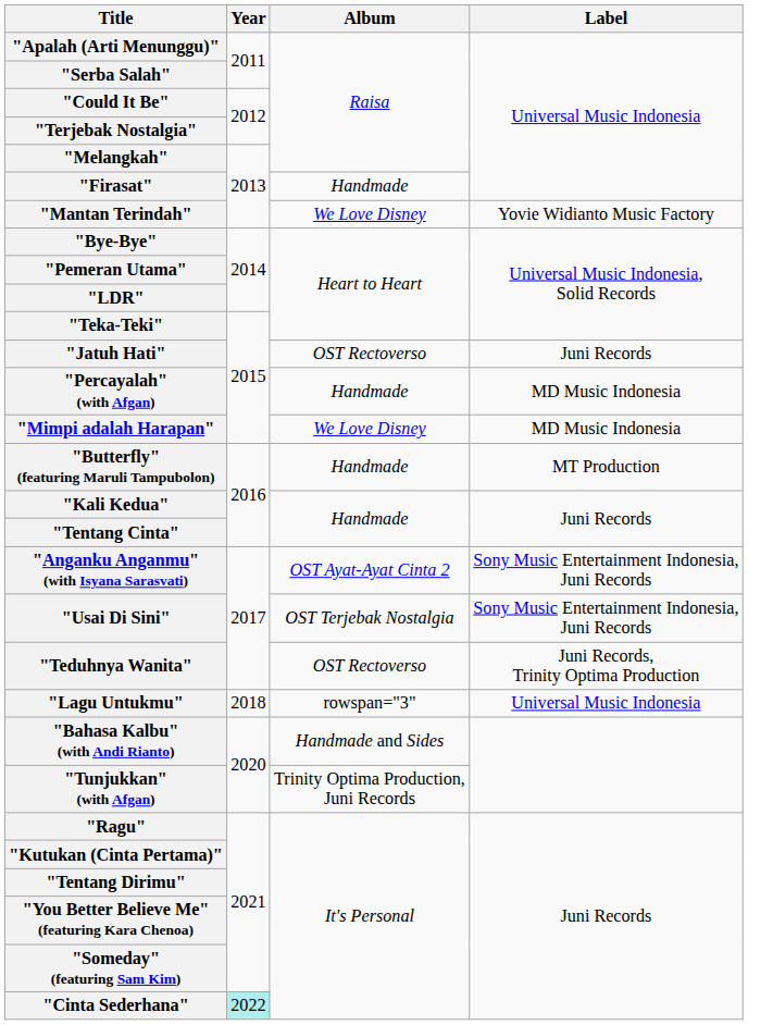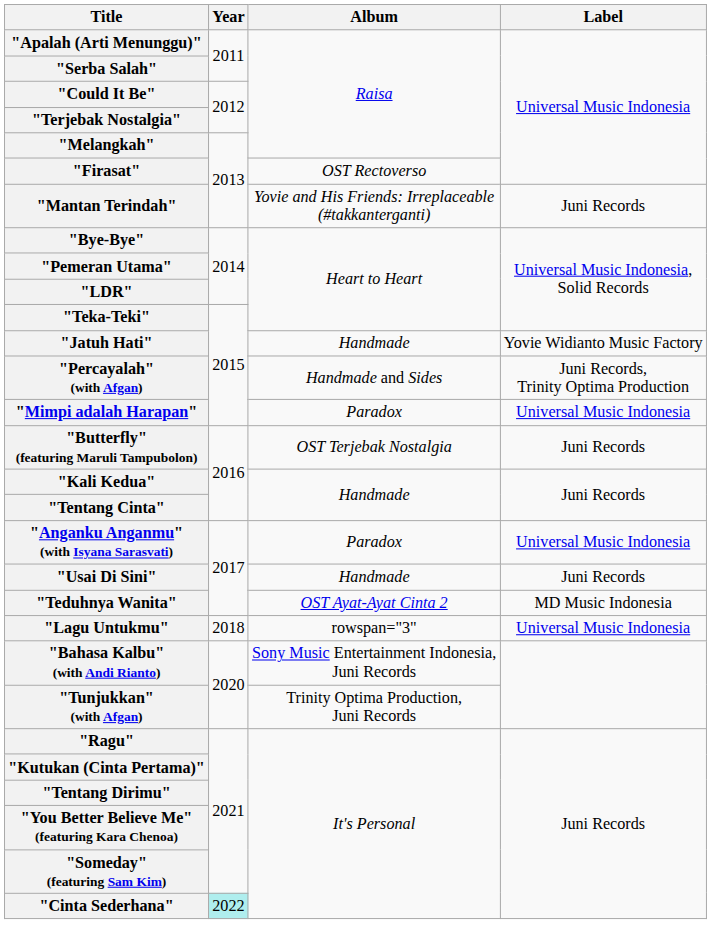"Firasat" | Album: Handmade -> OST Rectoverso
"Mantan Terindah" | Album: We Love Disney -> Yovie and His Friends: Irreplaceable (#takkanterganti)
"Mantan Terindah" | Label: Yovie Widianto Music Factory -> Juni Records
"Jatuh Hati" | Album: OST Rectoverso -> Handmade
"Jatuh Hati" | Label: Juni Records -> Yovie Widianto Music Factory
"Percayalah" (with Afgan) | Album: Handmade -> Handmade and Sides
"Percayalah" (with Afgan) | Label: MD Music Indonesia -> Juni Records, Trinity Optima Production
"Mimpi adalah Harapan" | Album: We Love Disney -> Paradox
"Mimpi adalah Harapan" | Label: MD Music Indonesia -> Universal Music Indonesia
"Butterfly" (featuring Maruli Tampubolon) | Album: Handmade -> OST Terjebak Nostalgia
"Butterfly" (featuring Maruli Tampubolon) | Label: MT Production -> Juni Records
"Anganku Anganmu" (with Isyana Sarasvati) | Album: OST Ayat-Ayat Cinta 2 -> Paradox
"Anganku Anganmu" (with Isyana Sarasvati) | Label: Sony Music Entertainment Indonesia, Juni Records -> Universal Music Indonesia
"Usai Di Sini" | Album: OST Terjebak Nostalgia -> Handmade
"Usai Di Sini" | Label: Sony Music Entertainment Indonesia, Juni Records -> Juni Records
"Teduhnya Wanita" | Album: OST Rectoverso -> OST Ayat-Ayat Cinta 2
"Teduhnya Wanita" | Label: Juni Records, Trinity Optima Production -> MD Music Indonesia
"Bahasa Kalbu" (with Andi Rianto) | Album: Handmade and Sides -> Sony Music Entertainment Indonesia, Juni Records
